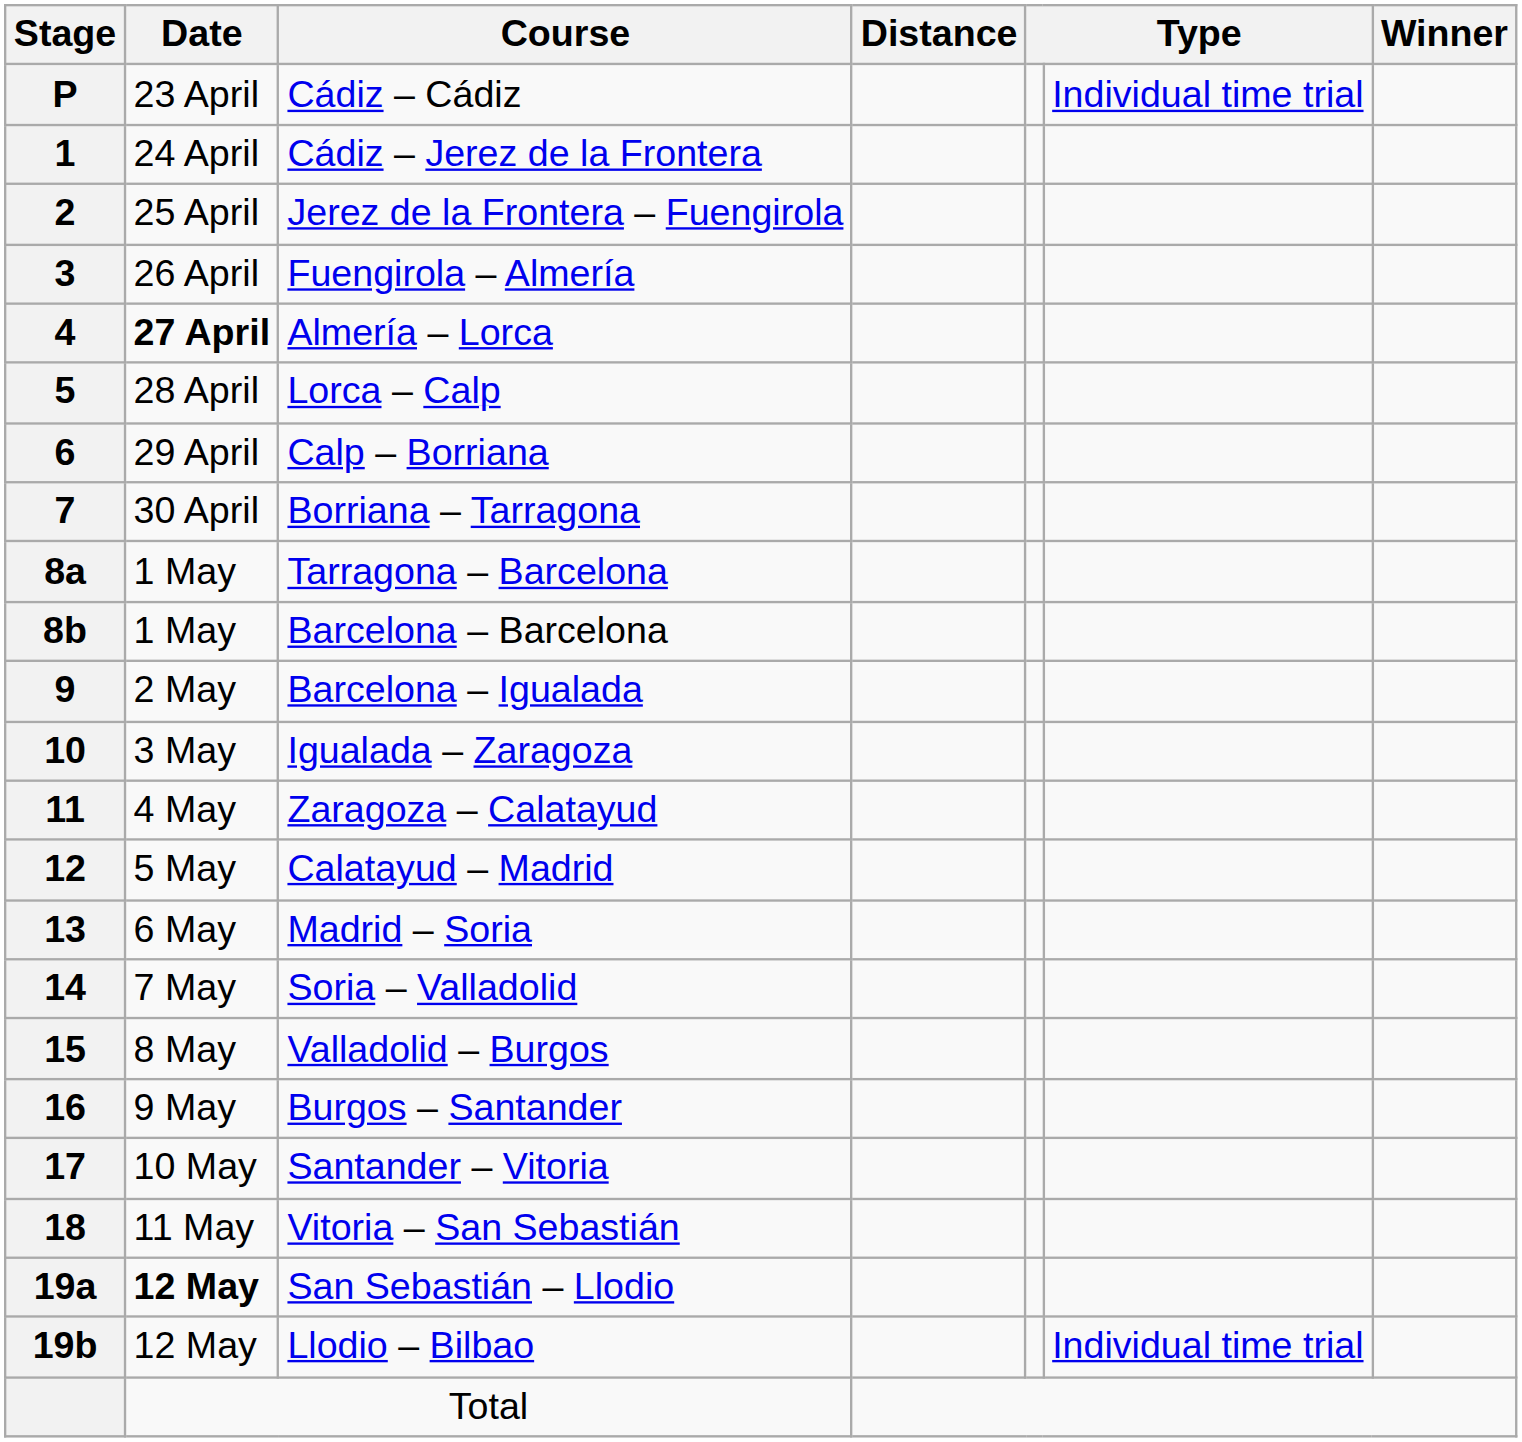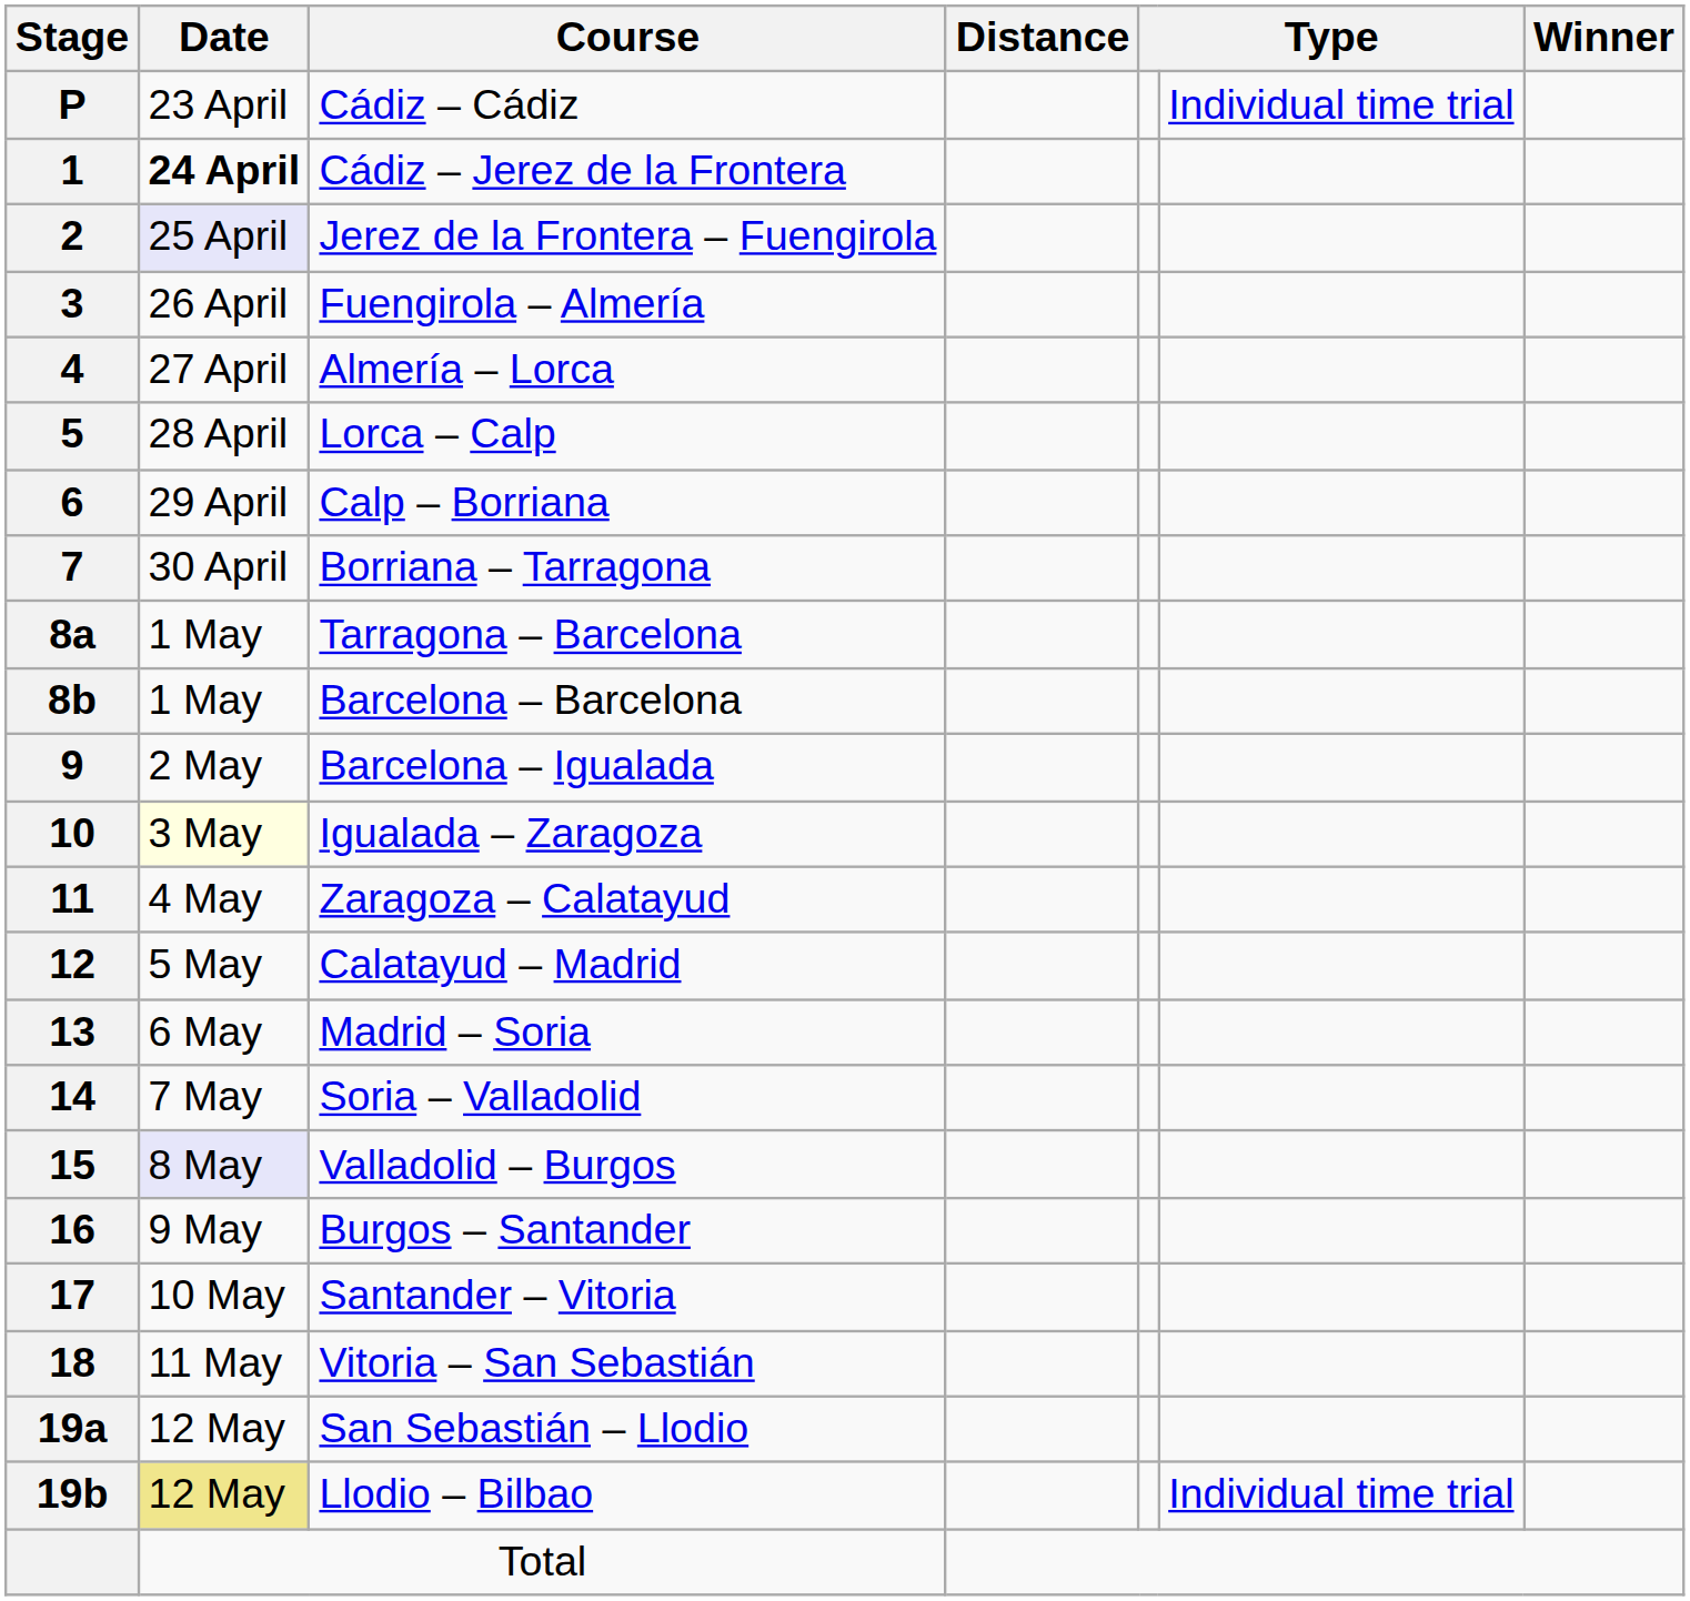Cádiz – Jerez de la Frontera | Date: normal -> bold
Jerez de la Frontera – Fuengirola | Date: no background -> lavender background
Almería – Lorca | Date: bold -> normal
Igualada – Zaragoza | Date: no background -> lightyellow background
Valladolid – Burgos | Date: no background -> lavender background
San Sebastián – Llodio | Date: bold -> normal
Llodio – Bilbao | Date: no background -> khaki background
